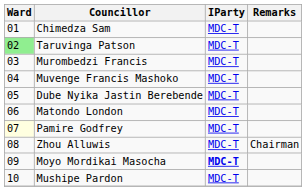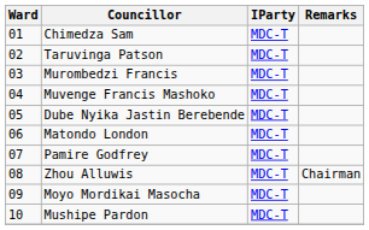Taruvinga Patson | Ward: lightgreen background -> no background
Pamire Godfrey | Ward: lightyellow background -> no background
Moyo Mordikai Masocha | IParty: bold -> normal
